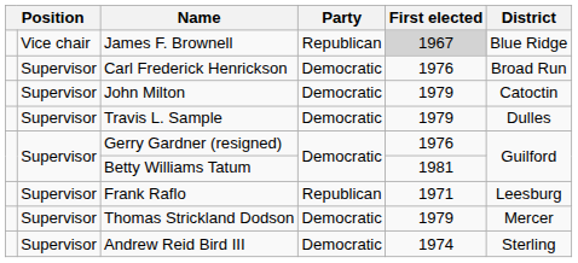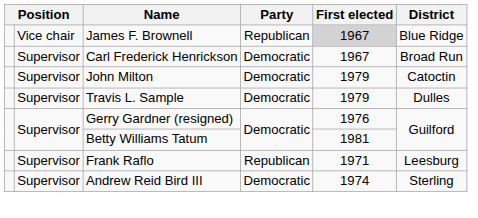Carl Frederick Henrickson | First elected: 1976 -> 1967
- row: Supervisor | Thomas Strickland Dodson | Democratic | 1979 | Mercer
